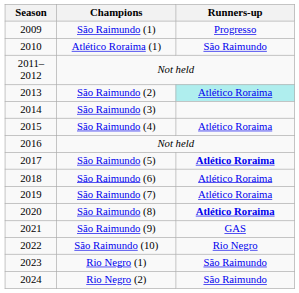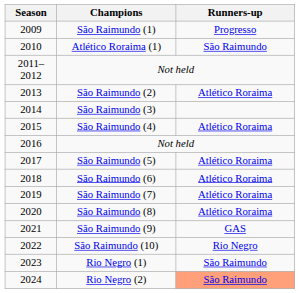São Raimundo (2) | Runners-up: paleturquoise background -> no background
São Raimundo (5) | Runners-up: bold -> normal
São Raimundo (8) | Runners-up: bold -> normal
Rio Negro (2) | Runners-up: no background -> lightsalmon background
